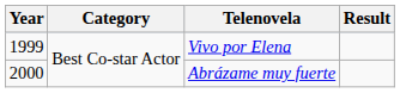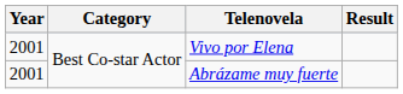Vivo por Elena | Year: 1999 -> 2001
Abrázame muy fuerte | Year: 2000 -> 2001
